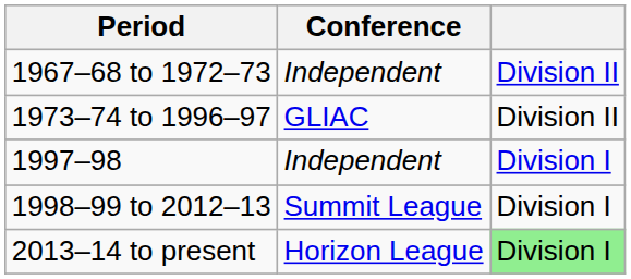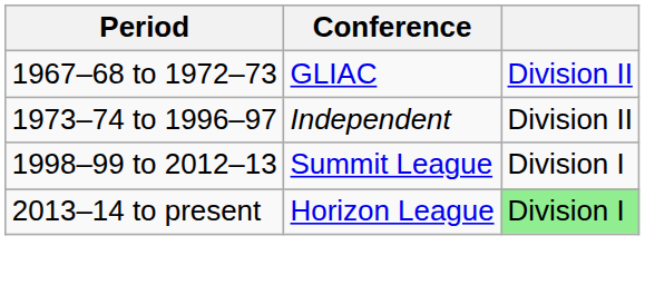1967–68 to 1972–73 | Conference: Independent -> GLIAC
1973–74 to 1996–97 | Conference: GLIAC -> Independent
- row: 1997–98 | Independent | Division I
